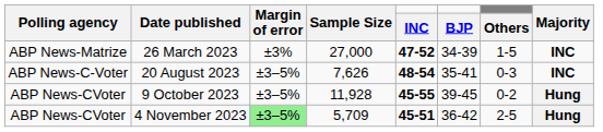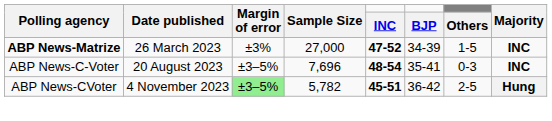26 March 2023 | Polling agency: normal -> bold
20 August 2023 | Sample Size: 7,626 -> 7,696
- row: ABP News-CVoter | 9 October 2023 | ±3–5% | 11,928 | 45-55 | 39-45 | 0-2 | Hung
4 November 2023 | Sample Size: 5,709 -> 5,782
